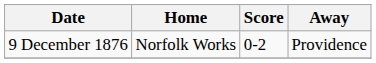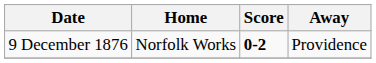9 December 1876 | Score: normal -> bold
